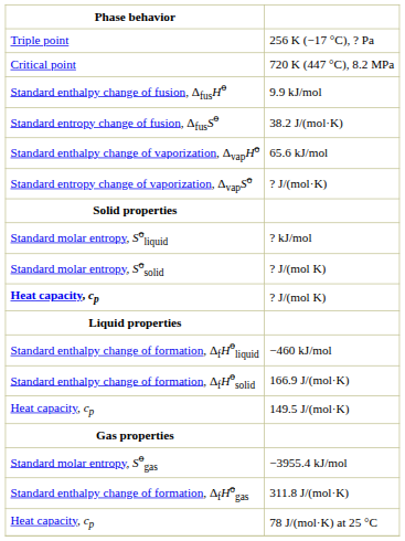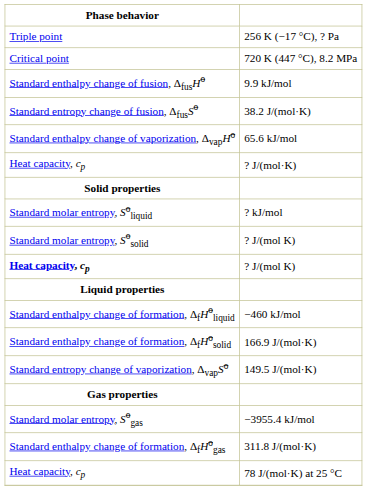row 7 | Phase behavior: Standard entropy change of vaporization, ΔvapSo -> Heat capacity, cp
row 15 | Phase behavior: Heat capacity, cp -> Standard entropy change of vaporization, ΔvapSo
